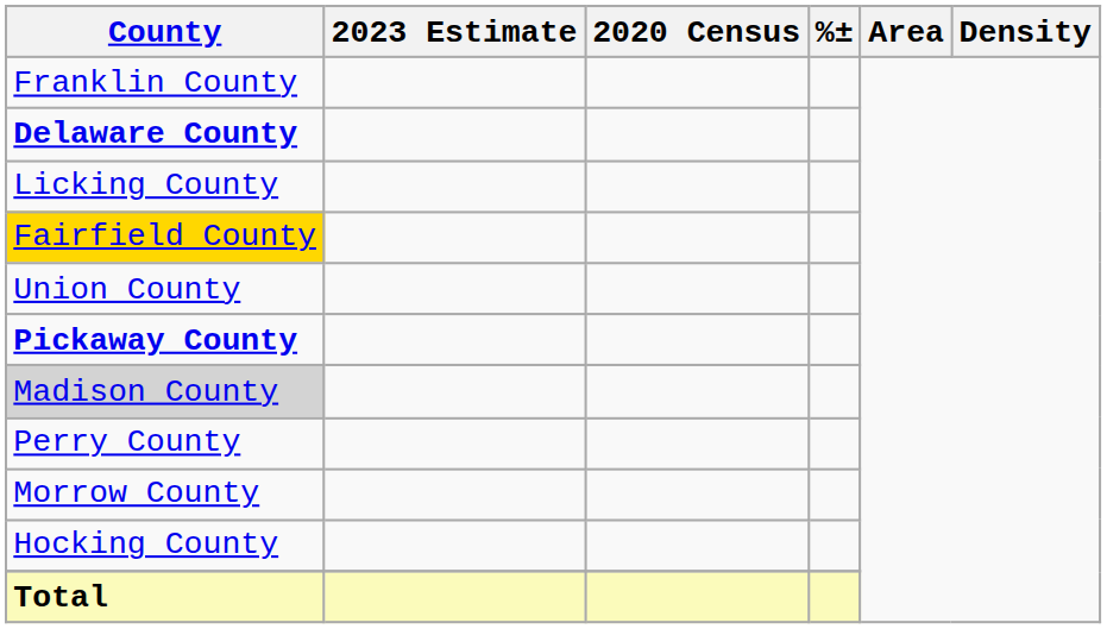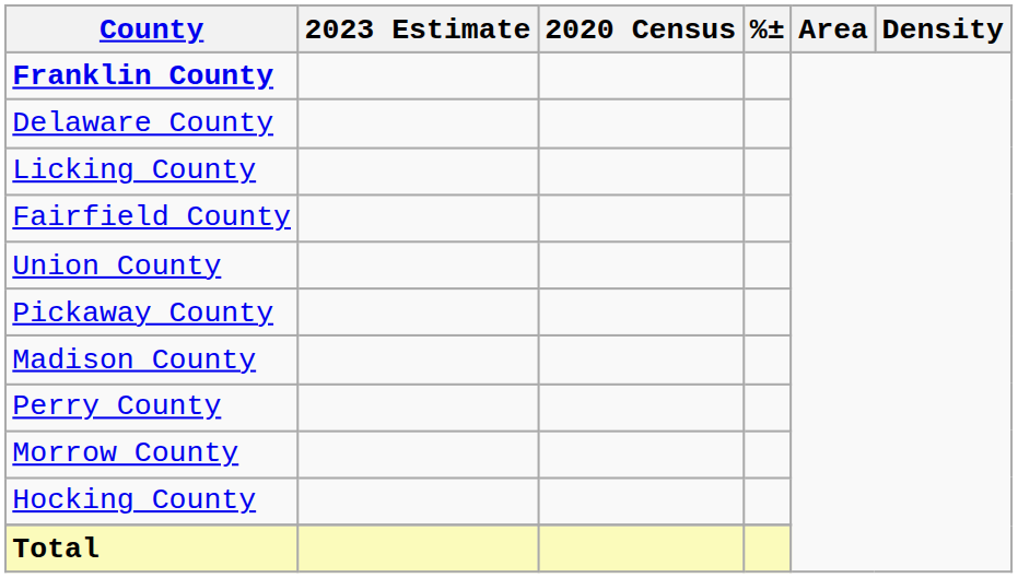Franklin County | County: normal -> bold
Delaware County | County: bold -> normal
Fairfield County | County: gold background -> no background
Pickaway County | County: bold -> normal
Madison County | County: lightgrey background -> no background
